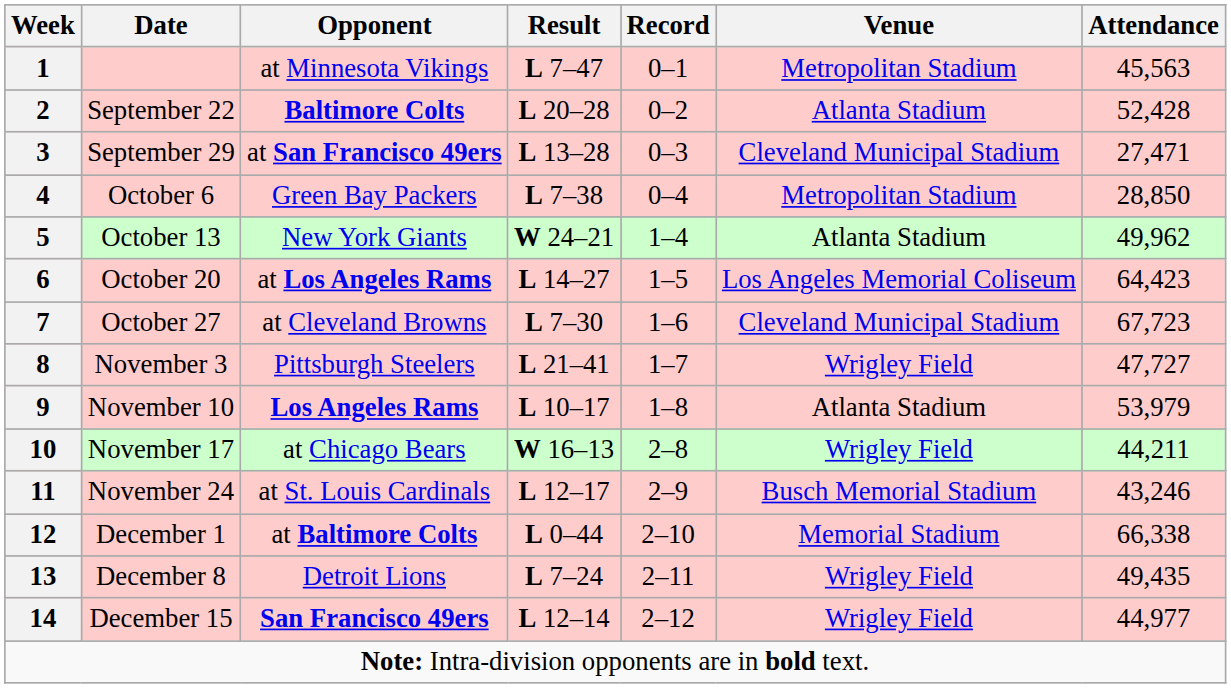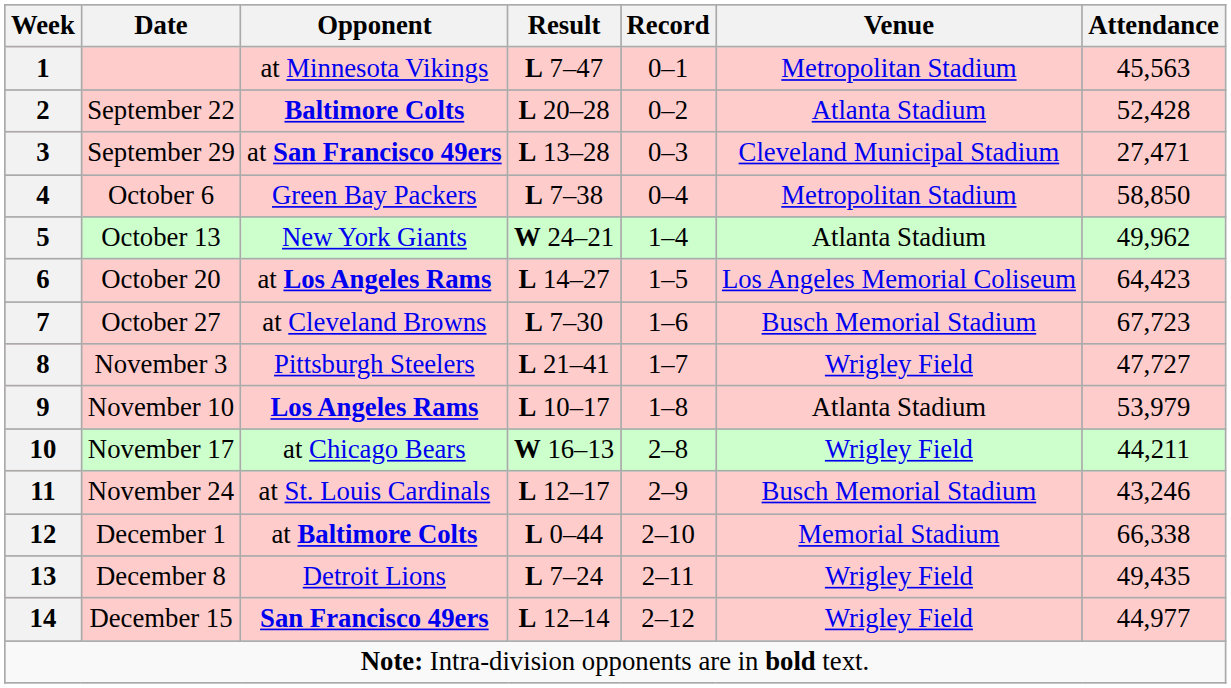4 | Attendance: 28,850 -> 58,850
7 | Venue: Cleveland Municipal Stadium -> Busch Memorial Stadium
